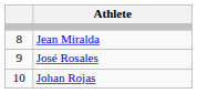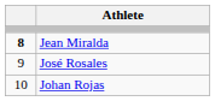Jean Miralda | column 1: normal -> bold
